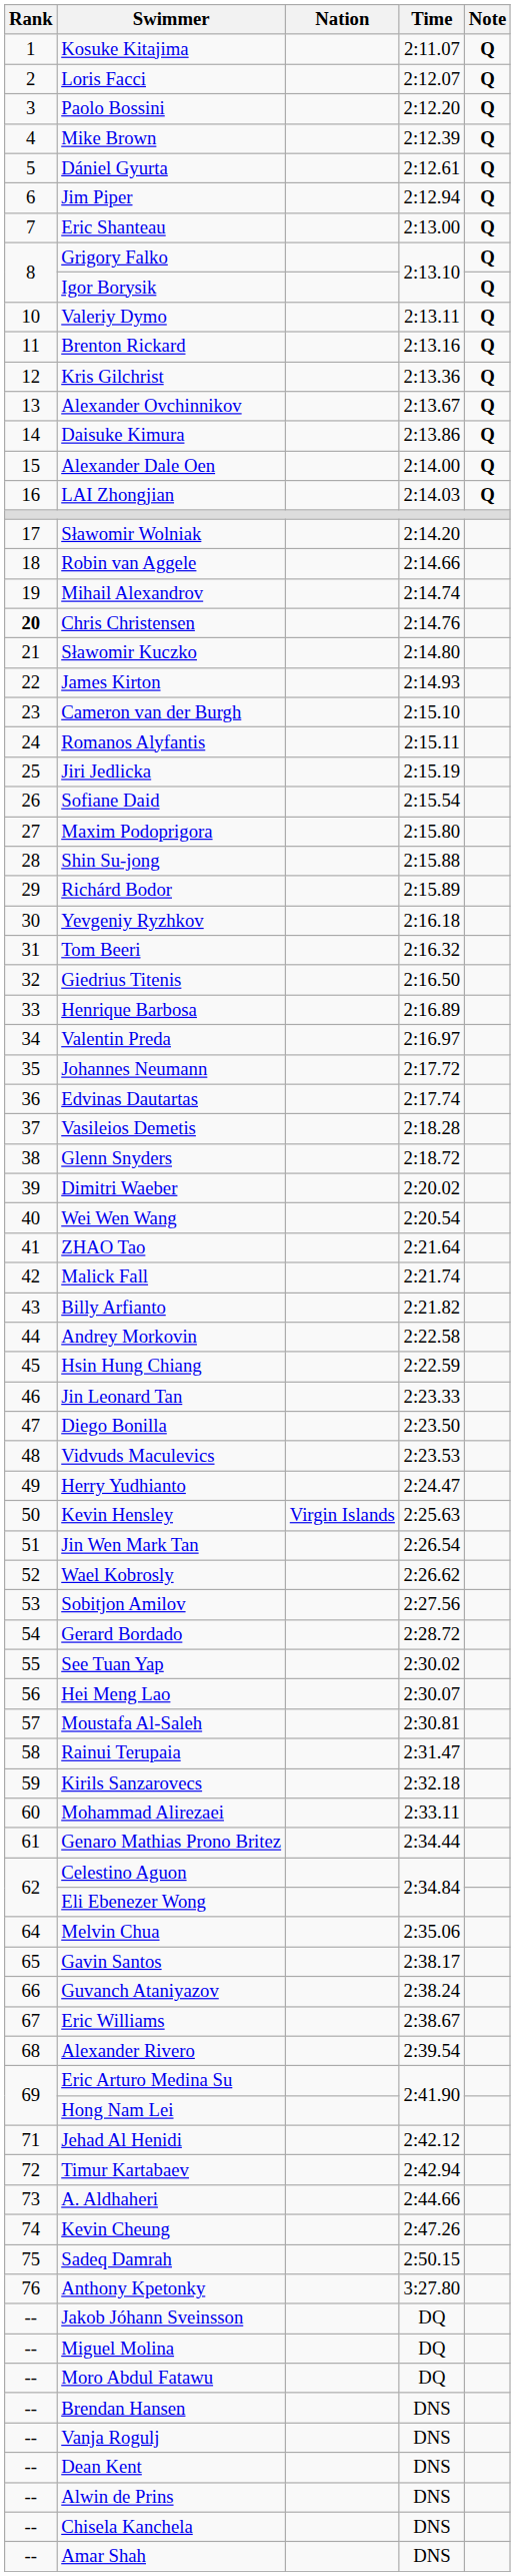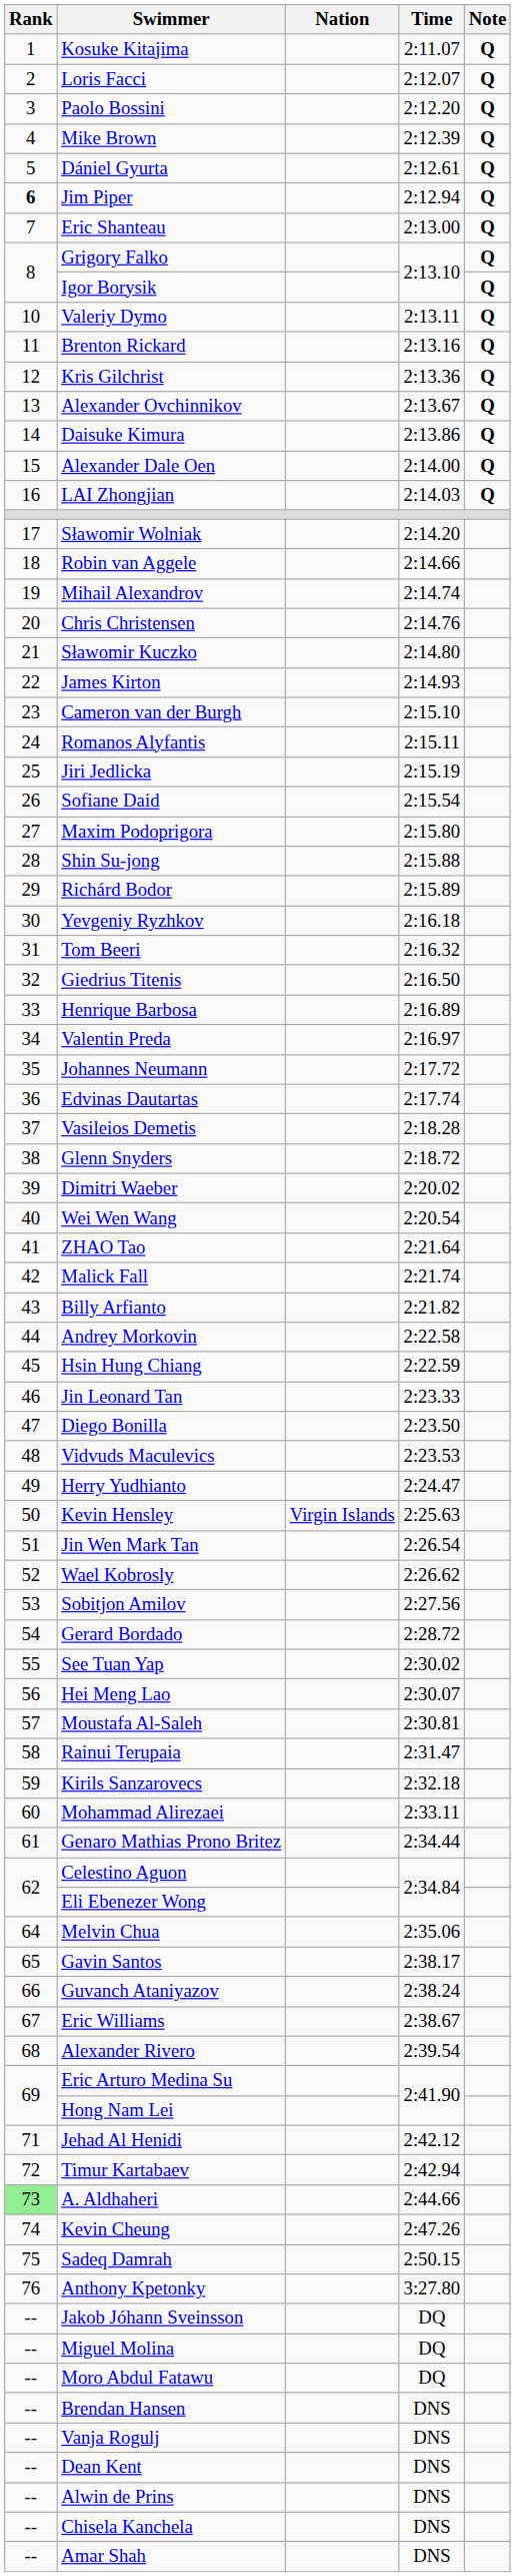Jim Piper | Rank: normal -> bold
Chris Christensen | Rank: bold -> normal
A. Aldhaheri | Rank: no background -> lightgreen background
